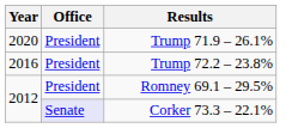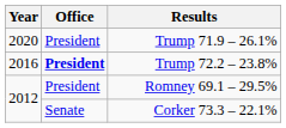Trump 72.2 – 23.8% | Office: normal -> bold
Corker 73.3 – 22.1% | Office: lavender background -> no background
